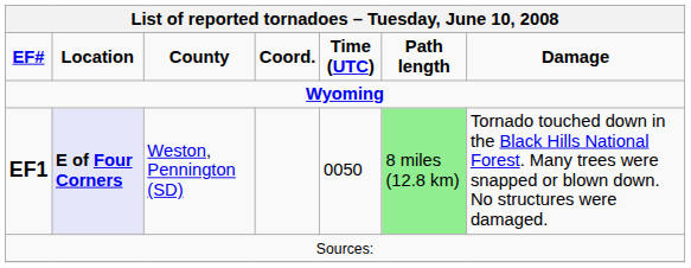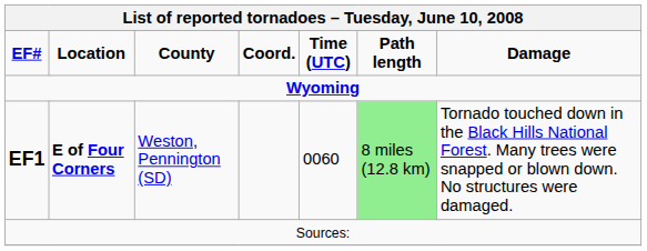EF1 | Location: lavender background -> no background
EF1 | Time (UTC): 0050 -> 0060
